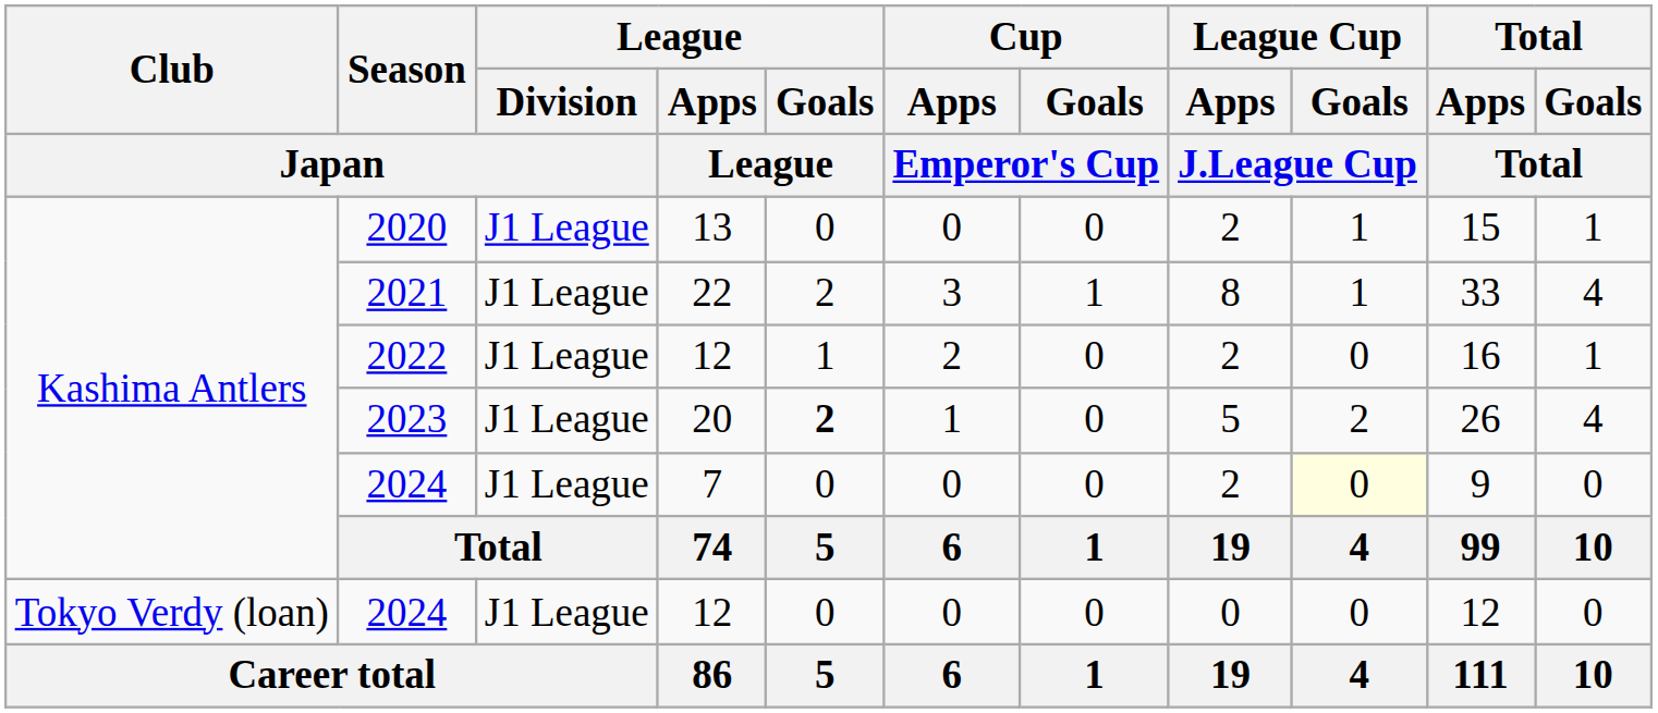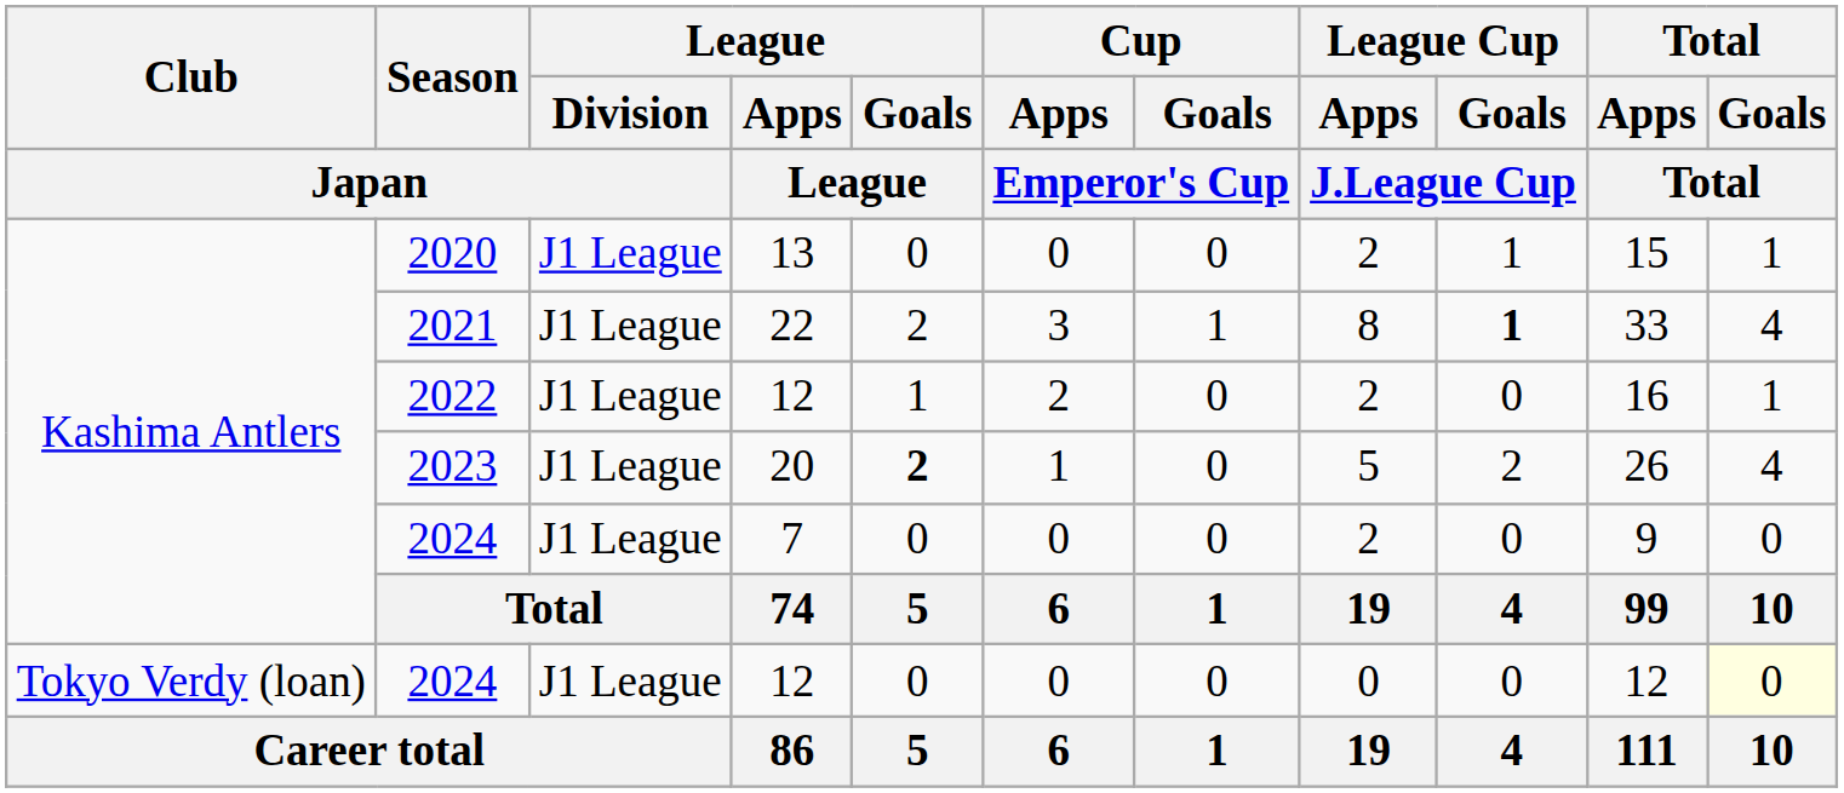2021 | League Cup / Goals / J.League Cup: normal -> bold
2024 / 7 | League Cup / Goals / J.League Cup: lightyellow background -> no background
2024 / 12 | Total / Goals / Total: no background -> lightyellow background
